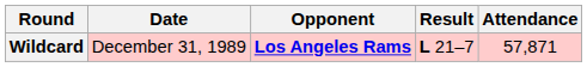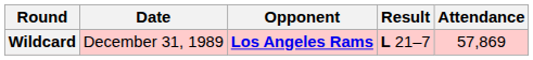Wildcard | Attendance: 57,871 -> 57,869
